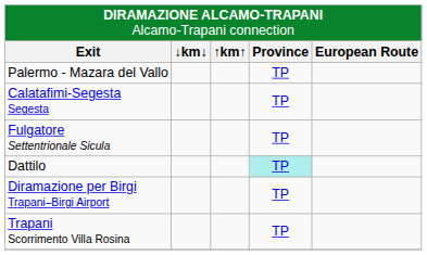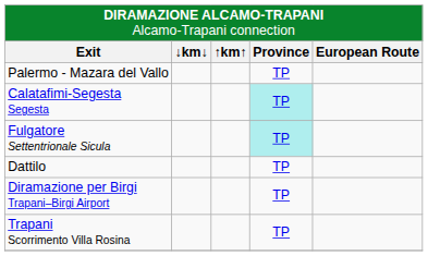Calatafimi-Segesta Segesta | column 4: no background -> paleturquoise background
Fulgatore Settentrionale Sicula | column 4: no background -> paleturquoise background
Dattilo | column 4: paleturquoise background -> no background
